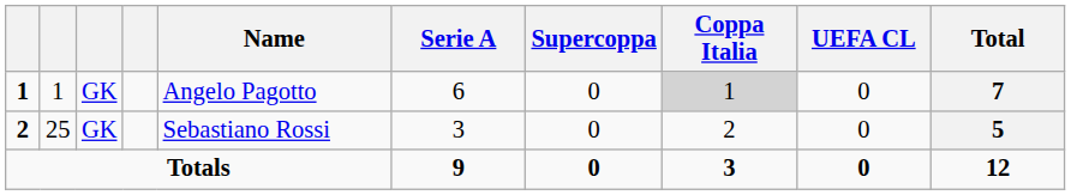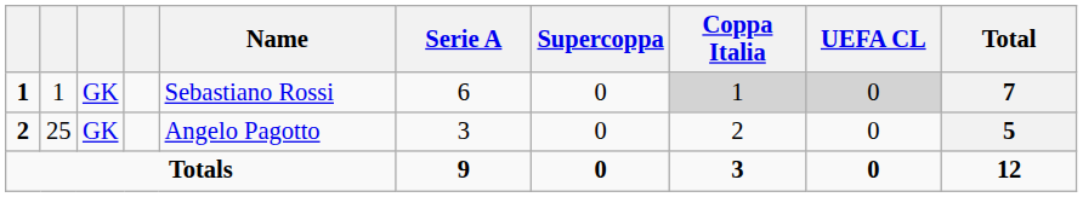row 2 | Name: Angelo Pagotto -> Sebastiano Rossi
row 2 | UEFA CL: no background -> lightgrey background
row 3 | Name: Sebastiano Rossi -> Angelo Pagotto
